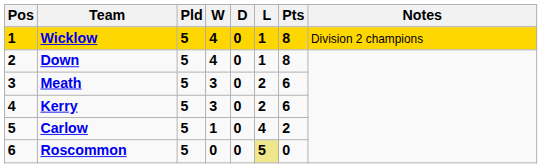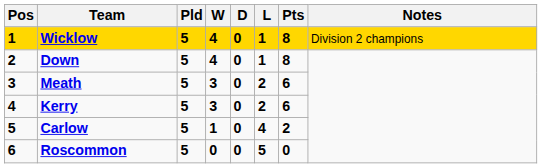Roscommon | L: khaki background -> no background
